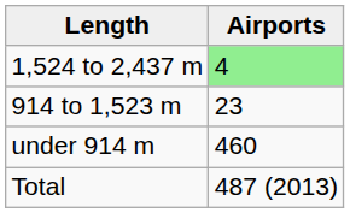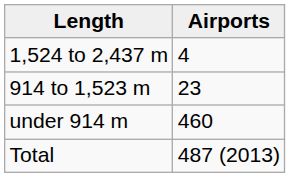1,524 to 2,437 m | Airports: lightgreen background -> no background
